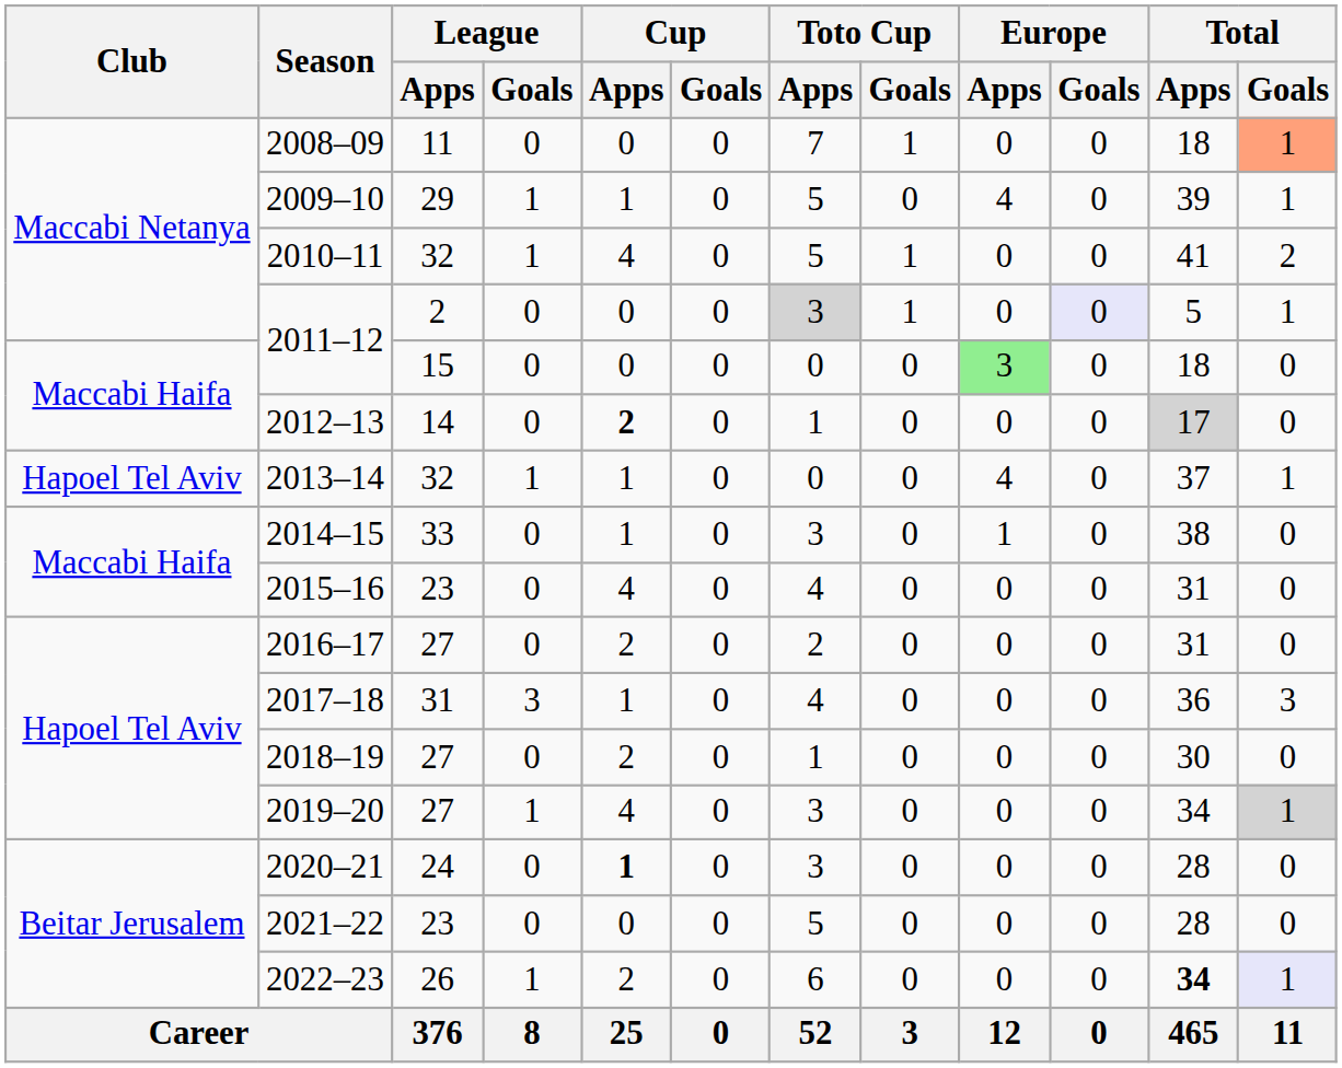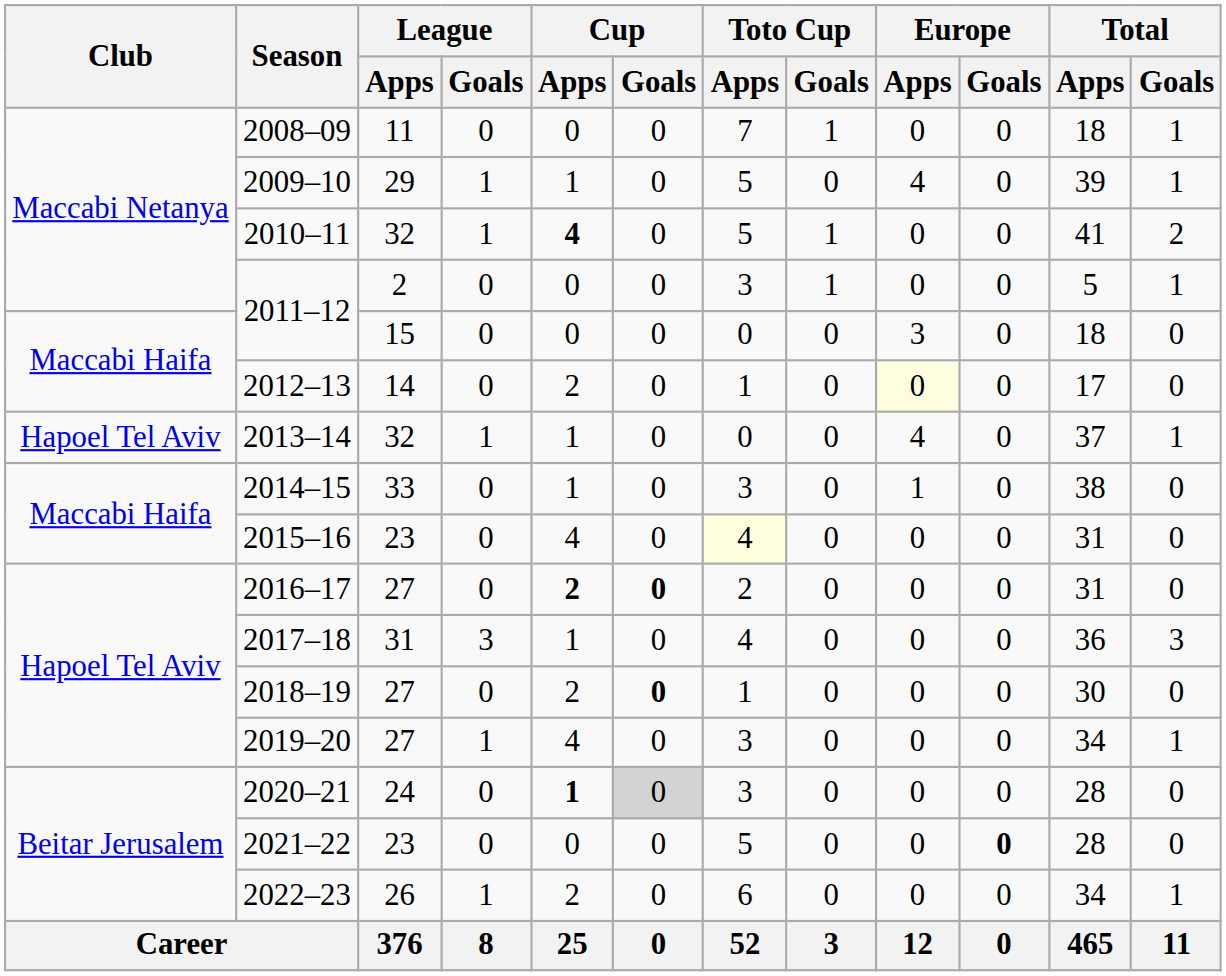2008–09 | Total / Goals: lightsalmon background -> no background
2010–11 | Cup / Apps: normal -> bold
2011–12 / 2 | Toto Cup / Apps: lightgrey background -> no background
2011–12 / 2 | Europe / Goals: lavender background -> no background
2011–12 / 15 | Europe / Apps: lightgreen background -> no background
2012–13 | Cup / Apps: bold -> normal
2012–13 | Europe / Apps: no background -> lightyellow background
2012–13 | Total / Apps: lightgrey background -> no background
2015–16 | Toto Cup / Apps: no background -> lightyellow background
2016–17 | Cup / Apps: normal -> bold
2016–17 | Cup / Goals: normal -> bold
2018–19 | Cup / Goals: normal -> bold
2019–20 | Total / Goals: lightgrey background -> no background
2020–21 | Cup / Goals: no background -> lightgrey background
2021–22 | Europe / Goals: normal -> bold
2022–23 | Total / Apps: bold -> normal
2022–23 | Total / Goals: lavender background -> no background
